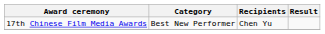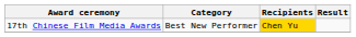17th Chinese Film Media Awards | Recipients: no background -> gold background
